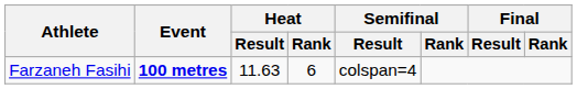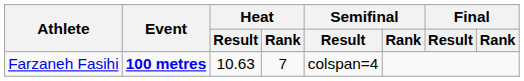Farzaneh Fasihi | Heat / Result: 11.63 -> 10.63
Farzaneh Fasihi | Heat / Rank: 6 -> 7
